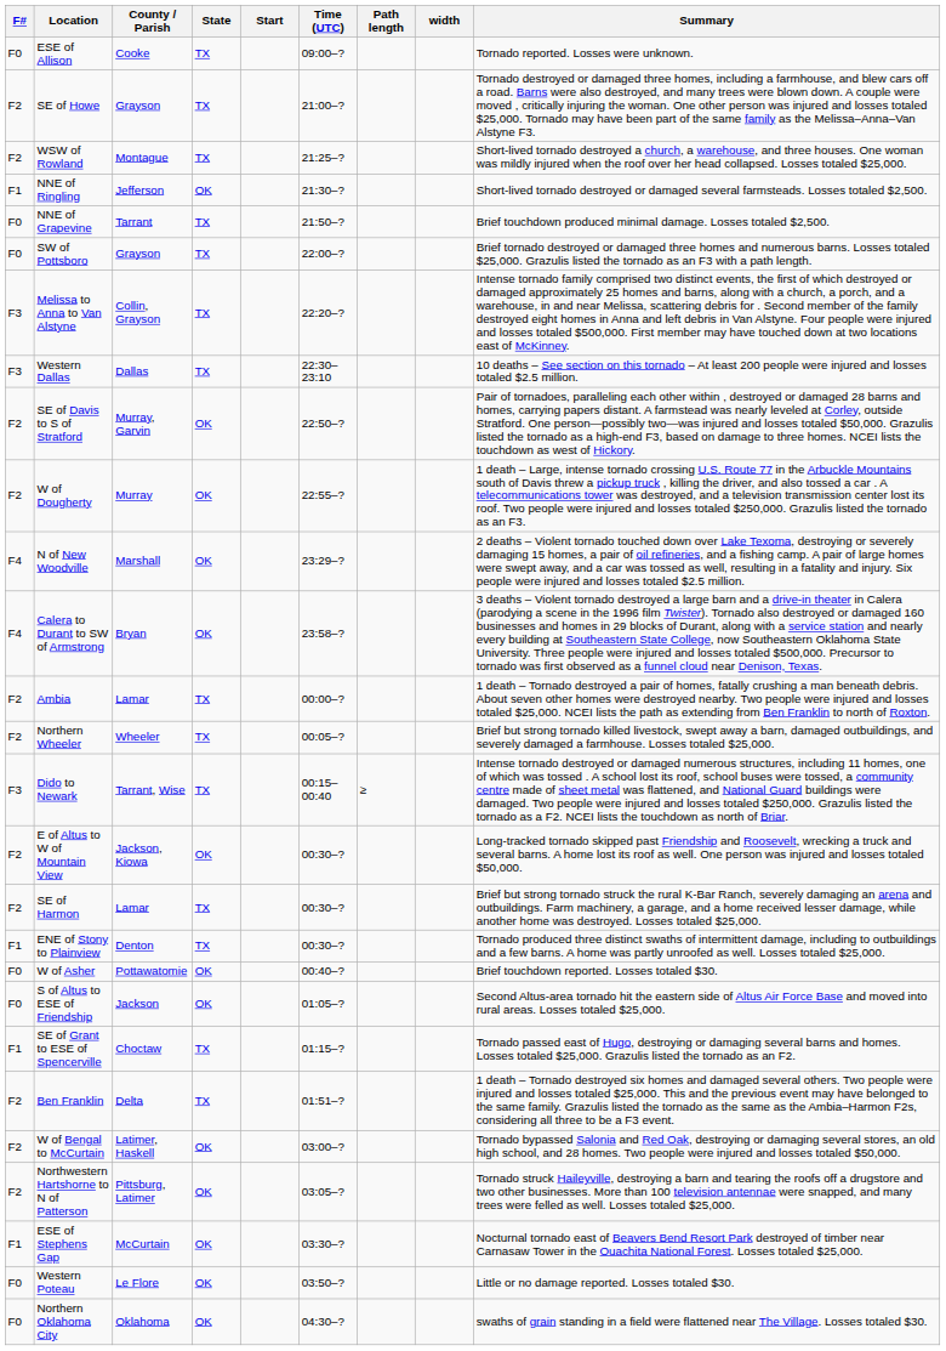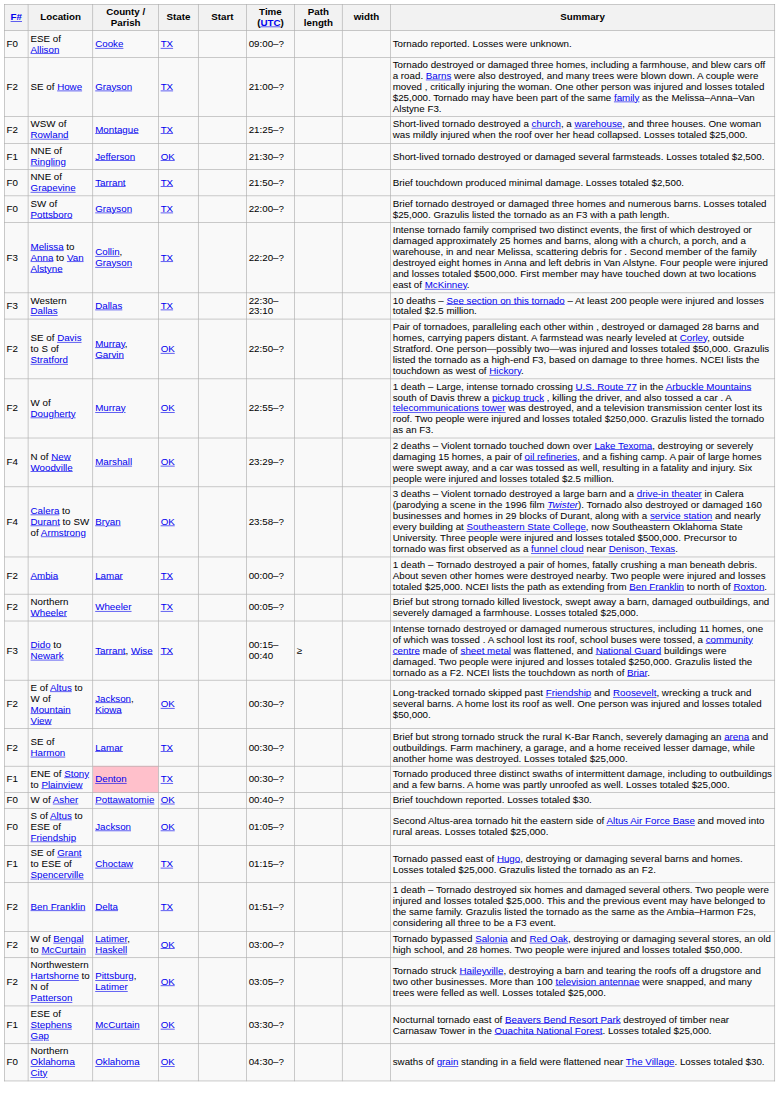ENE of Stony to Plainview | County / Parish: no background -> pink background
- row: F0 | Western Poteau | Le Flore | OK | 03:50–? | Little or no damage reported. Losses totaled $30.
